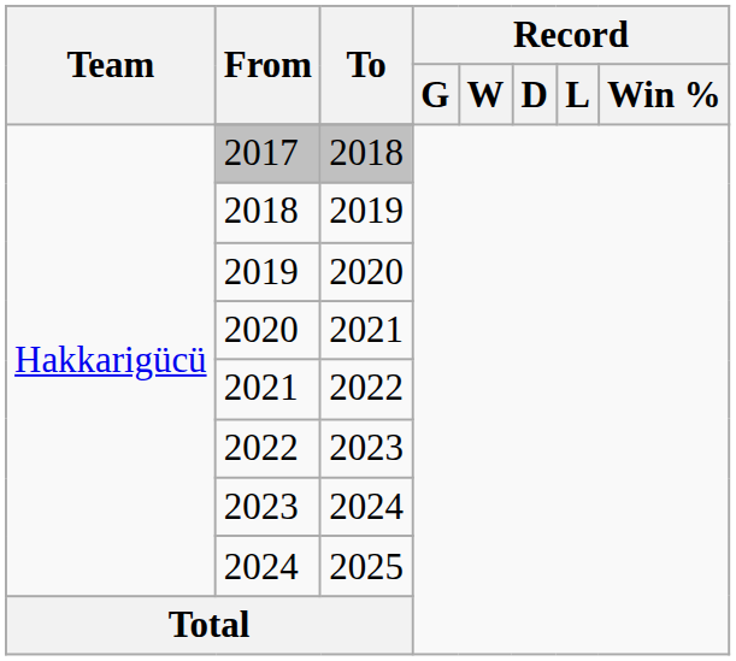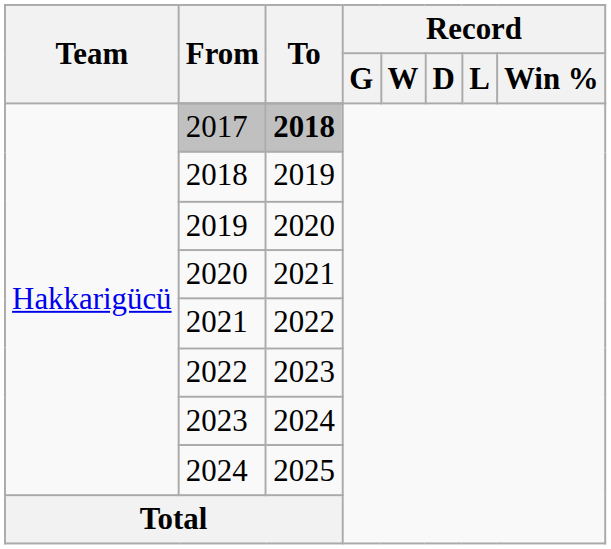2017 | To: normal -> bold
